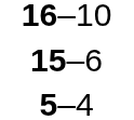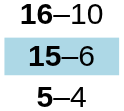15–6 | column 1: no background -> lightblue background
